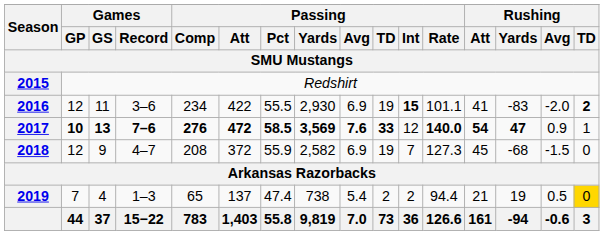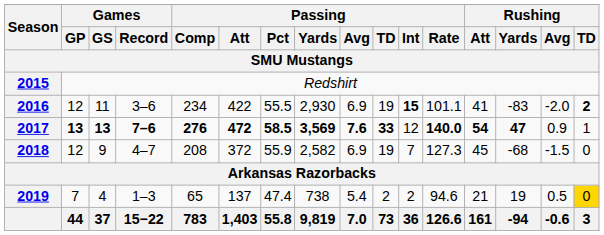2017 | Games / GP / SMU Mustangs: 10 -> 13
2019 | Passing / Rate / SMU Mustangs: 94.4 -> 94.6
